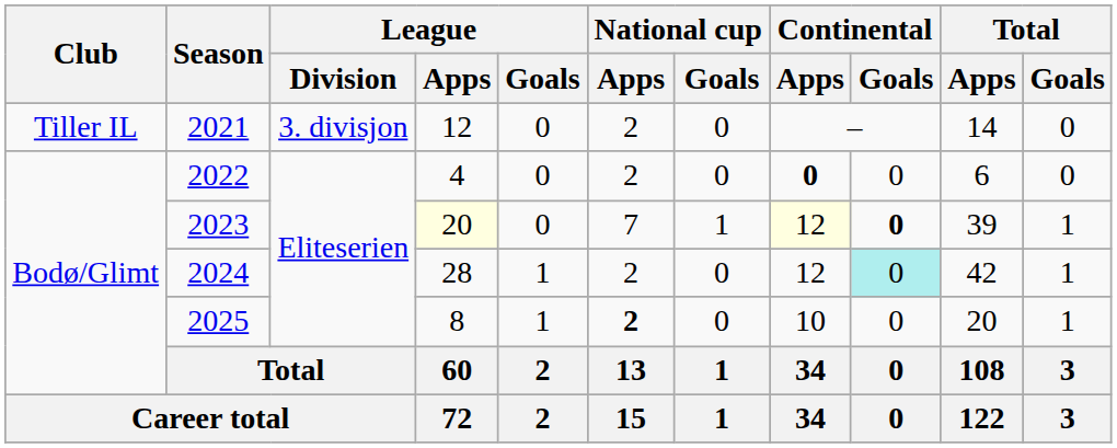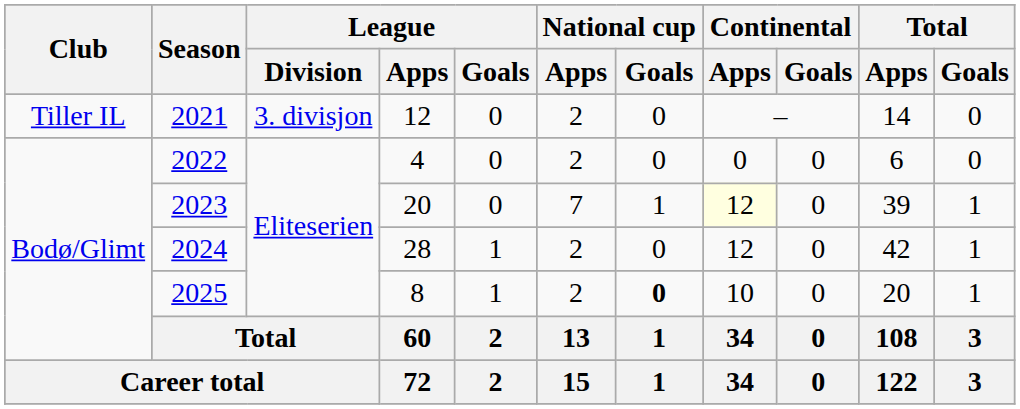2022 | Continental / Apps: bold -> normal
2023 | League / Apps: lightyellow background -> no background
2023 | Continental / Goals: bold -> normal
2024 | Continental / Goals: paleturquoise background -> no background
2025 | National cup / Apps: bold -> normal
2025 | National cup / Goals: normal -> bold
